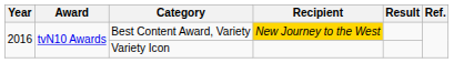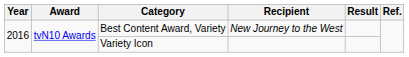Best Content Award, Variety | Recipient: gold background -> no background
